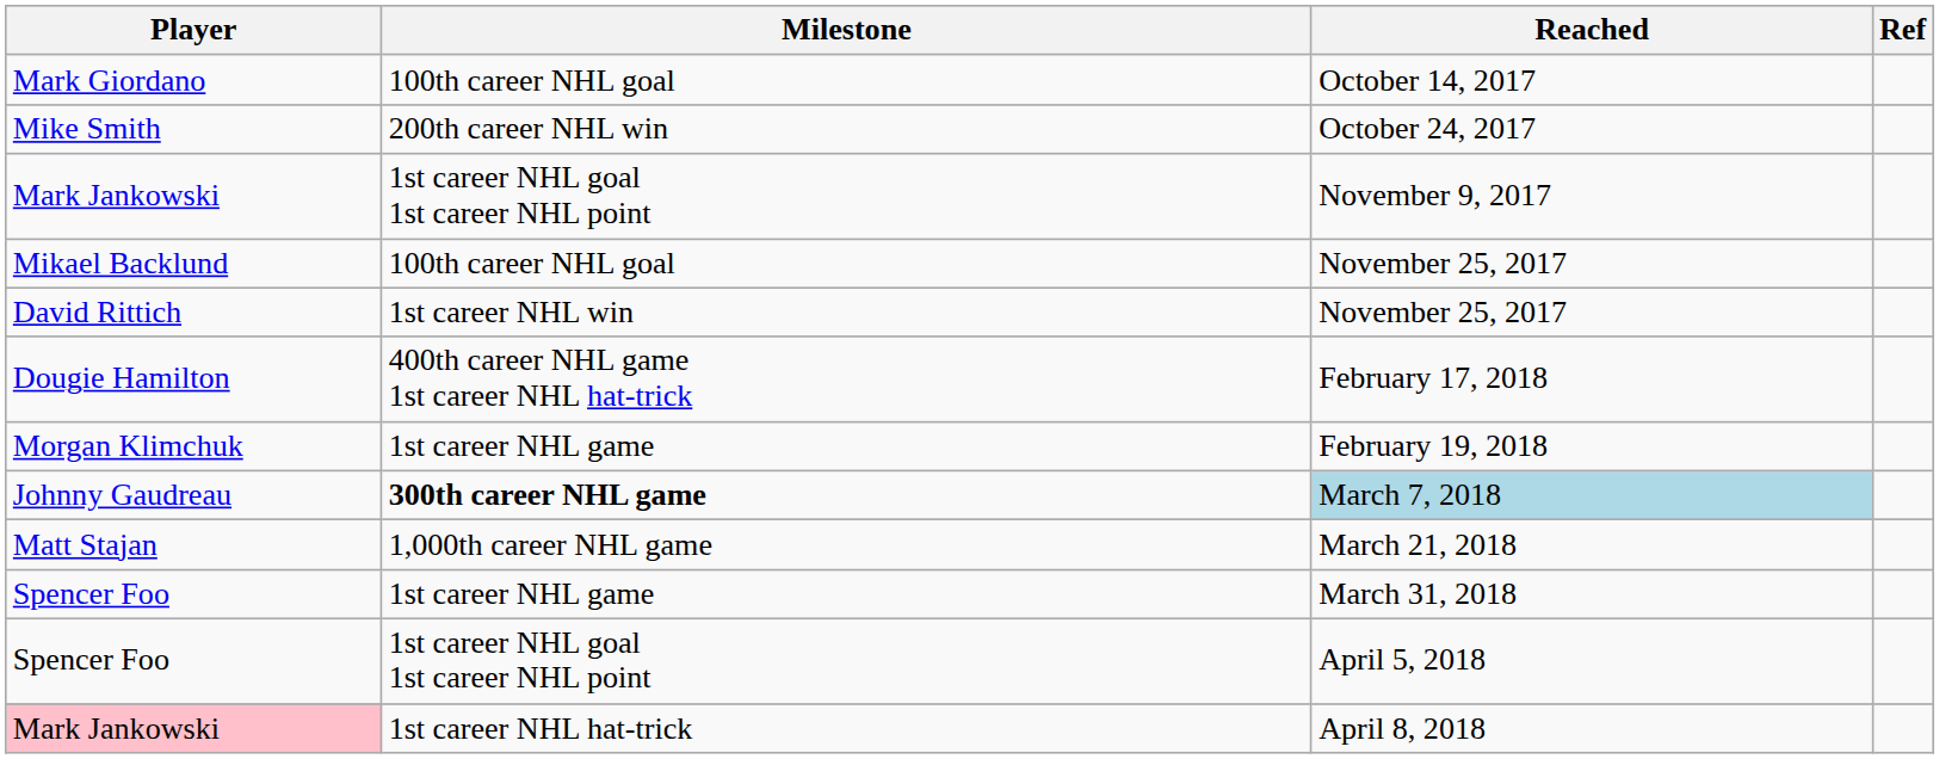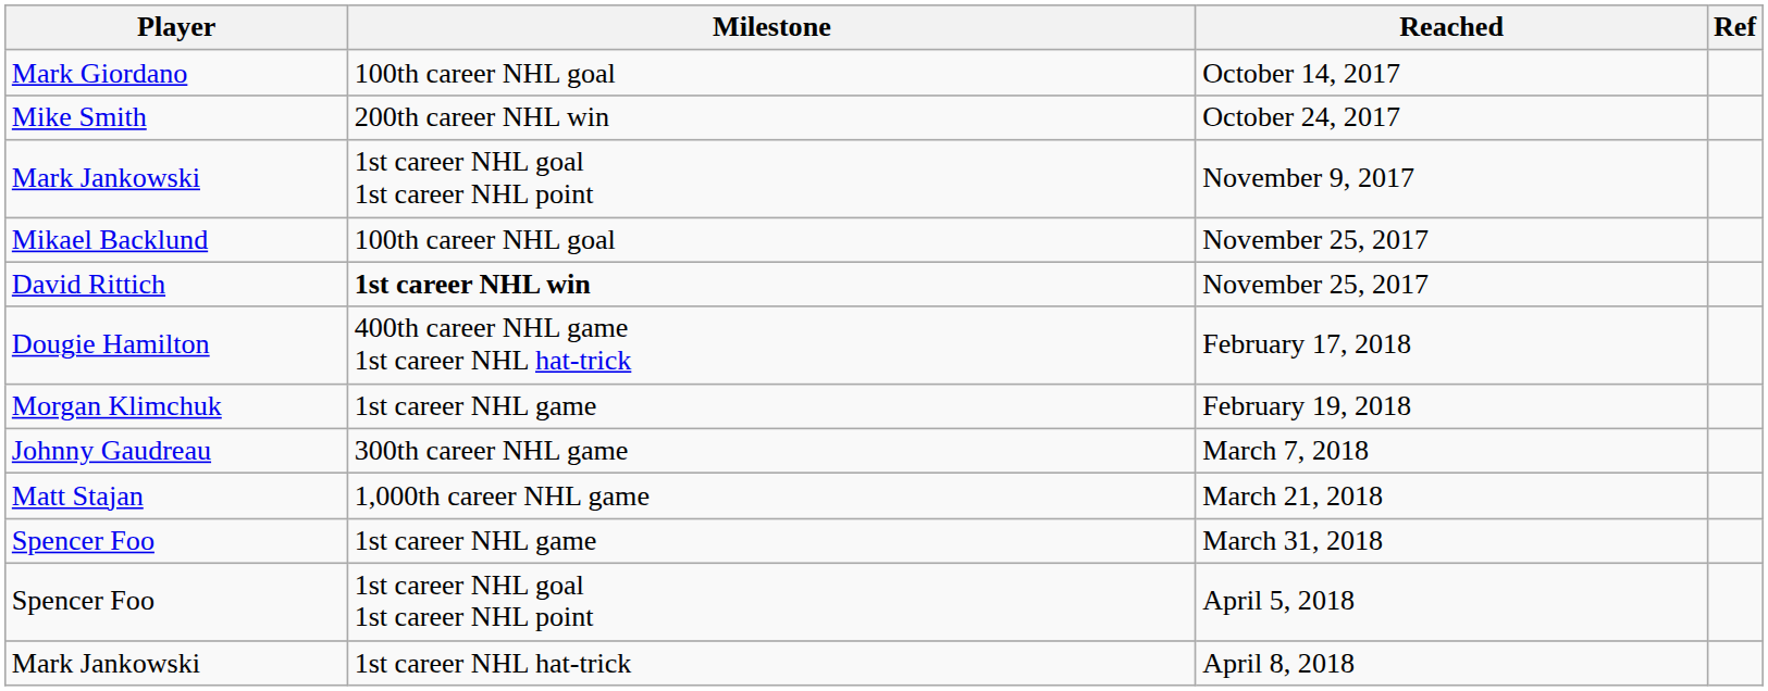row 6 | Milestone: normal -> bold
row 9 | Milestone: bold -> normal
row 9 | Reached: lightblue background -> no background
row 13 | Player: pink background -> no background
